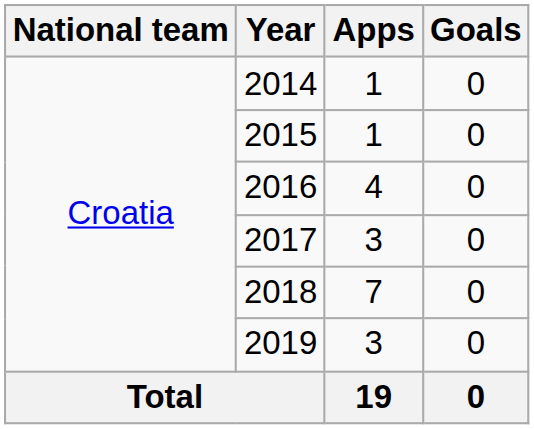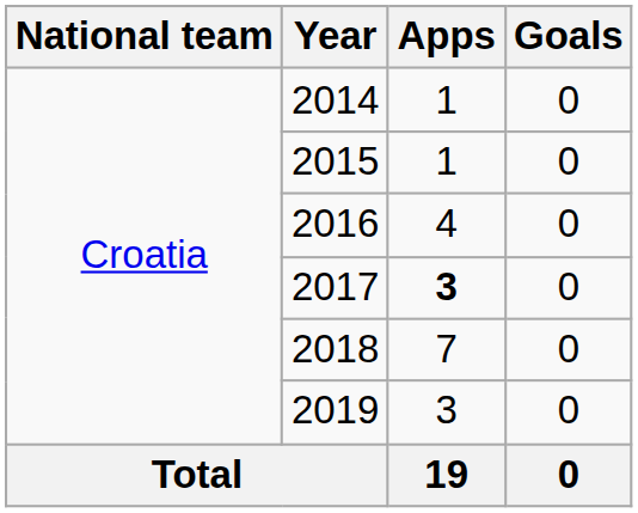2017 | Apps: normal -> bold
